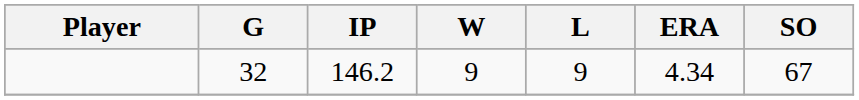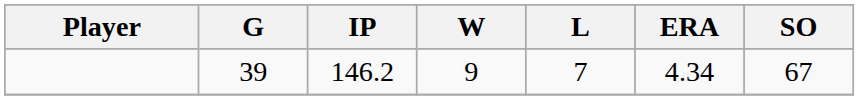row 2 | G: 32 -> 39
row 2 | L: 9 -> 7
